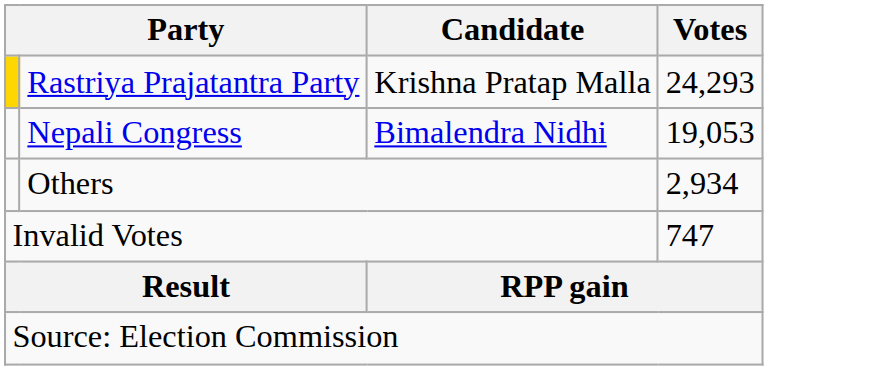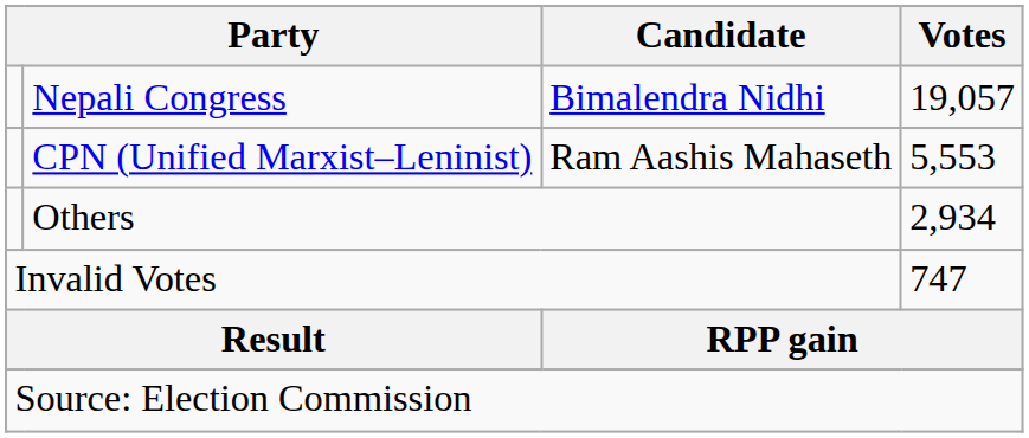- row: Rastriya Prajatantra Party | Krishna Pratap Malla | 24,293
Nepali Congress | Votes: 19,053 -> 19,057
+ row: CPN (Unified Marxist–Leninist) | Ram Aashis Mahaseth | 5,553
